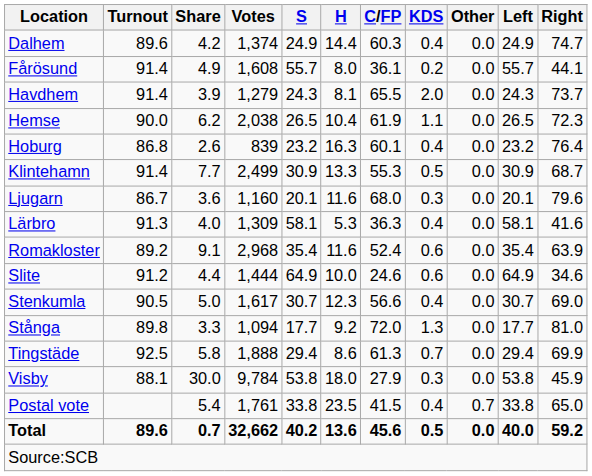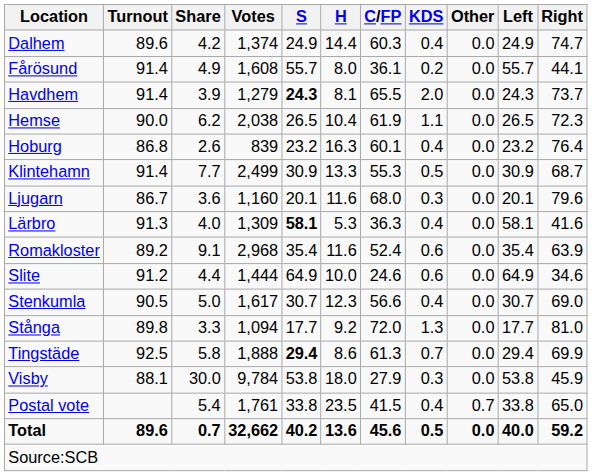Havdhem | S: normal -> bold
Lärbro | S: normal -> bold
Tingstäde | S: normal -> bold
